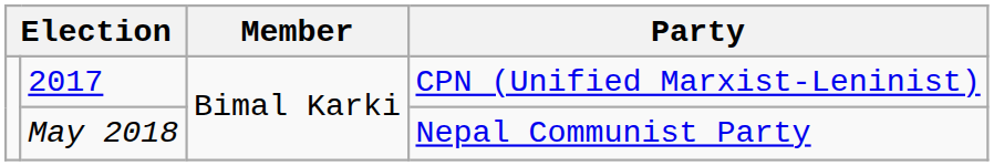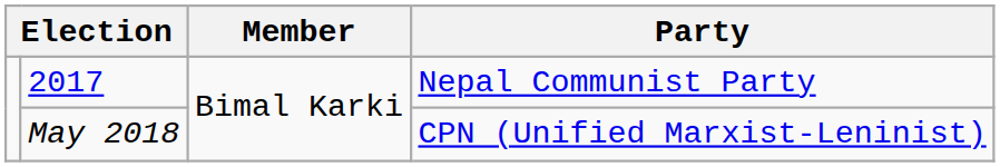2017 | Party: CPN (Unified Marxist-Leninist) -> Nepal Communist Party
May 2018 | Party: Nepal Communist Party -> CPN (Unified Marxist-Leninist)
